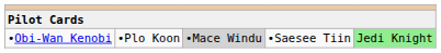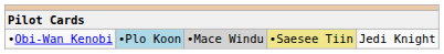•Obi-Wan Kenobi | column 2: no background -> lightblue background
•Obi-Wan Kenobi | column 4: no background -> khaki background
•Obi-Wan Kenobi | column 5: lightgreen background -> no background
